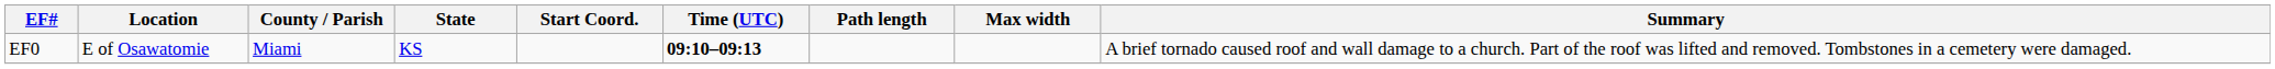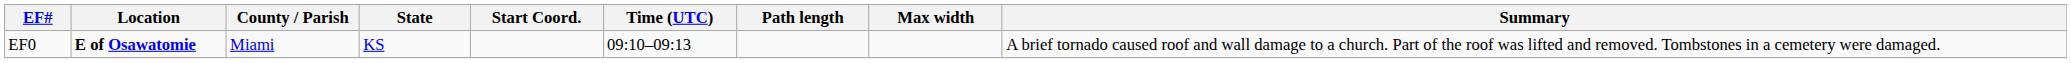EF0 | Location: normal -> bold
EF0 | Time (UTC): bold -> normal
